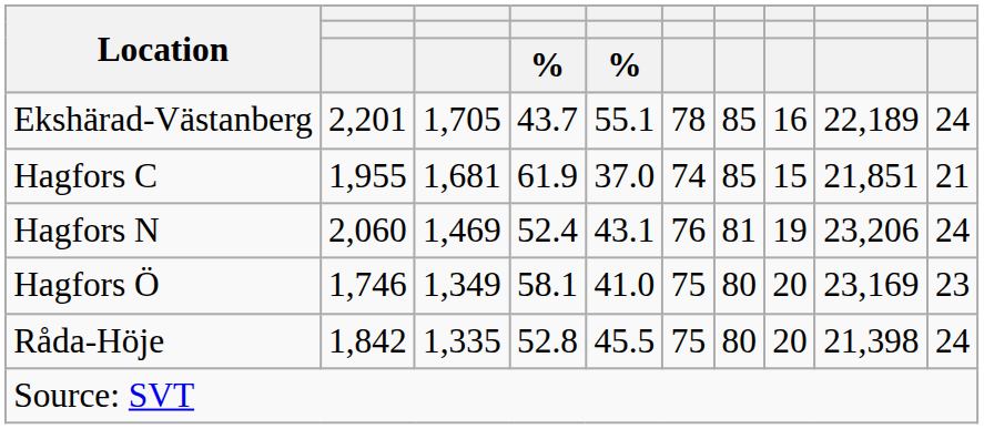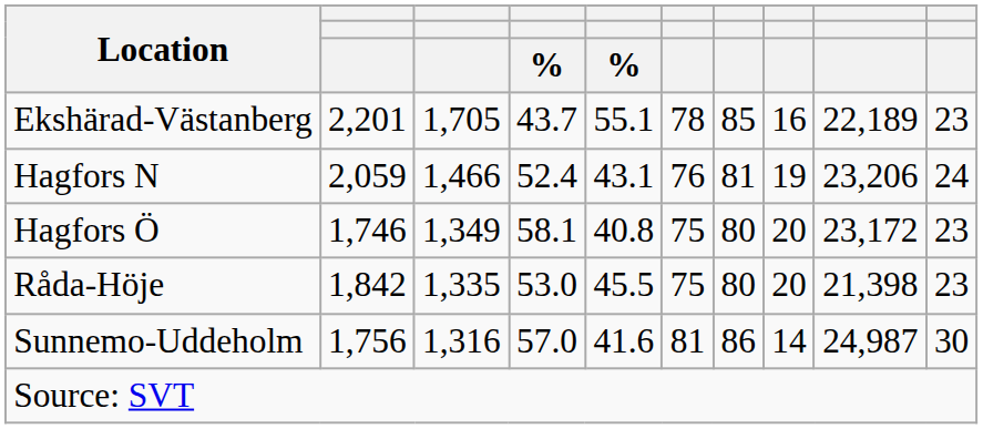Ekshärad-Västanberg | column 10: 24 -> 23
- row: Hagfors C | 1,955 | 1,681 | 61.9 | 37.0 | 74 | 85 | 15 | 21,851 | 21
Hagfors N | column 2: 2,060 -> 2,059
Hagfors N | column 3: 1,469 -> 1,466
Hagfors Ö | column 5: 41.0 -> 40.8
Hagfors Ö | column 9: 23,169 -> 23,172
Råda-Höje | column 4: 52.8 -> 53.0
Råda-Höje | column 10: 24 -> 23
+ row: Sunnemo-Uddeholm | 1,756 | 1,316 | 57.0 | 41.6 | 81 | 86 | 14 | 24,987 | 30
